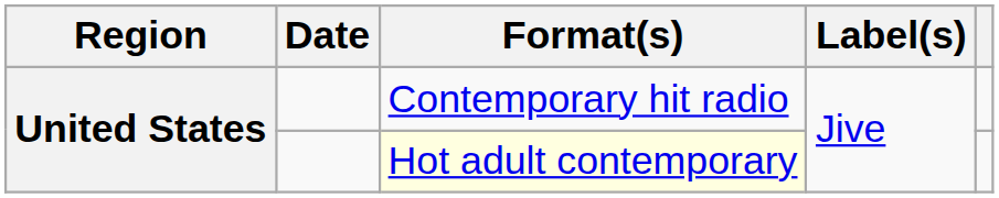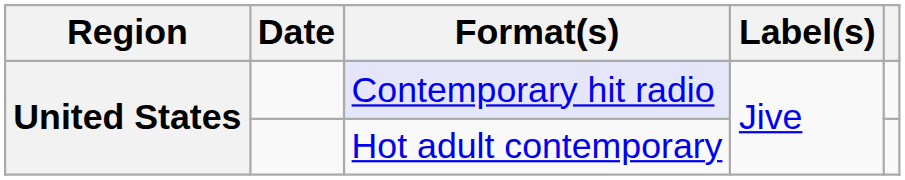Contemporary hit radio | Format(s): no background -> lavender background
Hot adult contemporary | Format(s): lightyellow background -> no background
